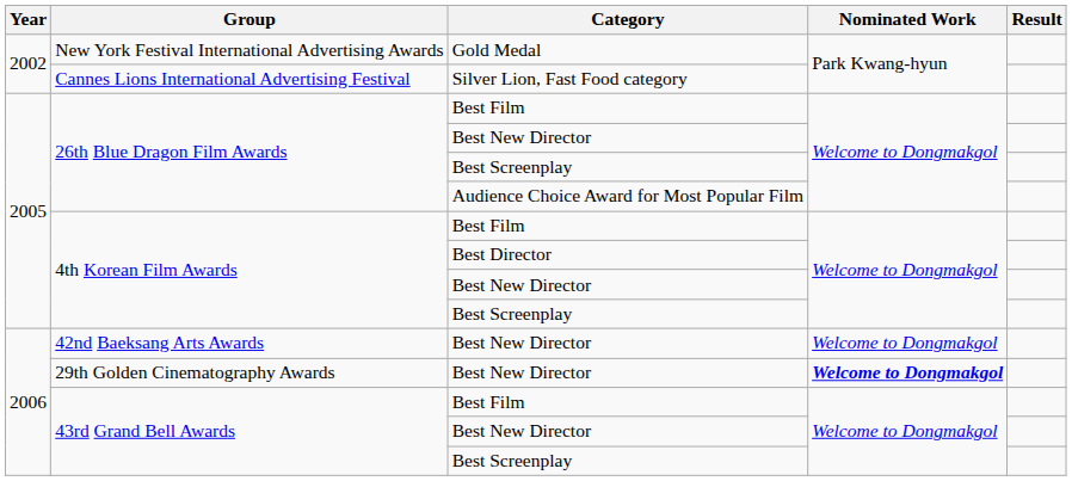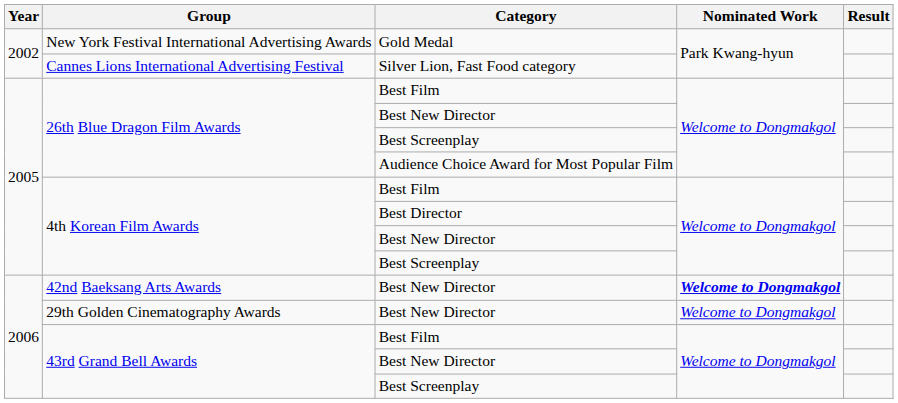42nd Baeksang Arts Awards | Nominated Work: normal -> bold
29th Golden Cinematography Awards | Nominated Work: bold -> normal
